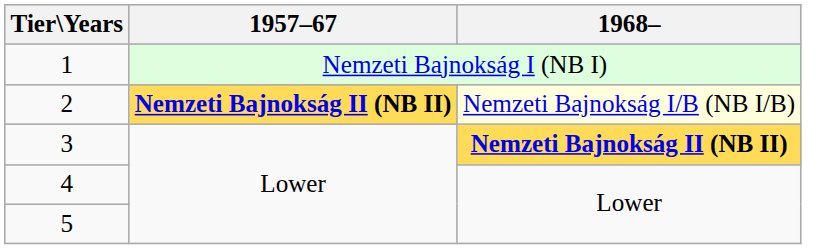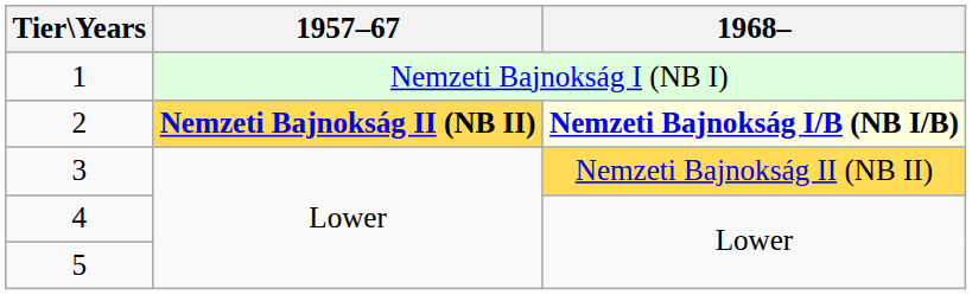2 | 1968–: normal -> bold
3 | 1968–: bold -> normal
